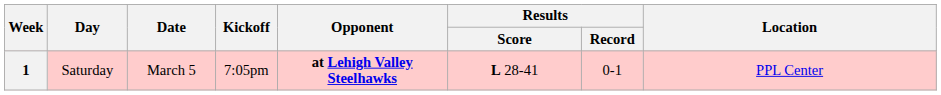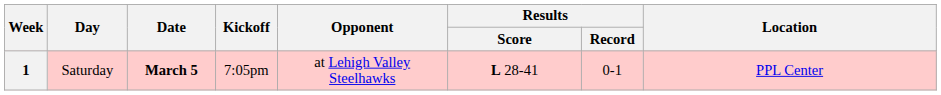1 | Date: normal -> bold
1 | Opponent: bold -> normal
